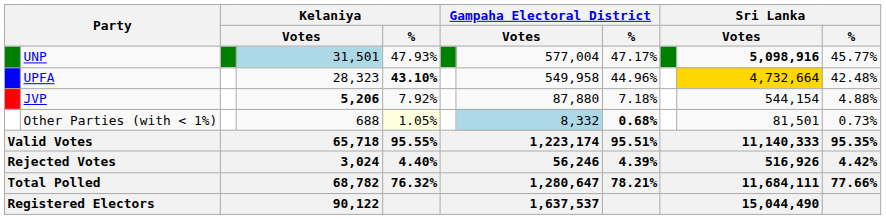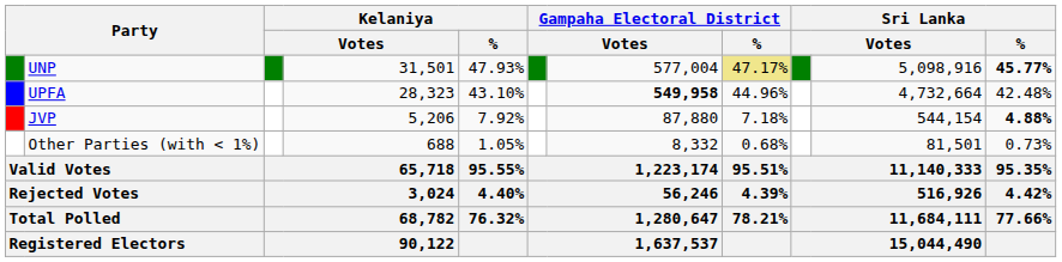UNP | column 4: lightblue background -> no background
UNP | Gampaha Electoral District / %: no background -> khaki background
UNP | column 10: bold -> normal
UNP | Sri Lanka / %: normal -> bold
UPFA | Kelaniya / %: bold -> normal
UPFA | column 7: normal -> bold
UPFA | column 10: gold background -> no background
JVP | column 4: bold -> normal
JVP | Sri Lanka / %: normal -> bold
Other Parties (with < 1%) | Kelaniya / %: lightyellow background -> no background
Other Parties (with < 1%) | column 7: lightblue background -> no background
Other Parties (with < 1%) | Gampaha Electoral District / %: bold -> normal
